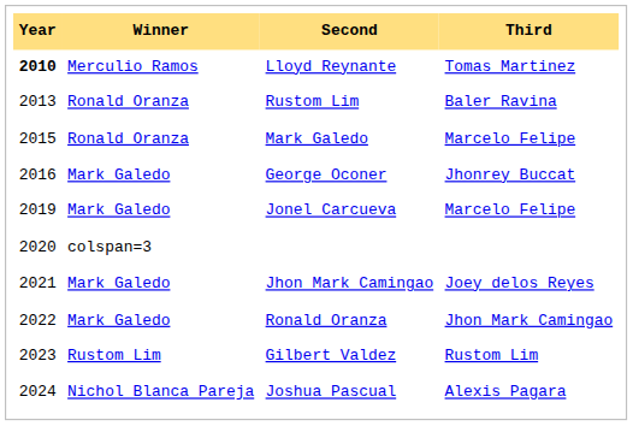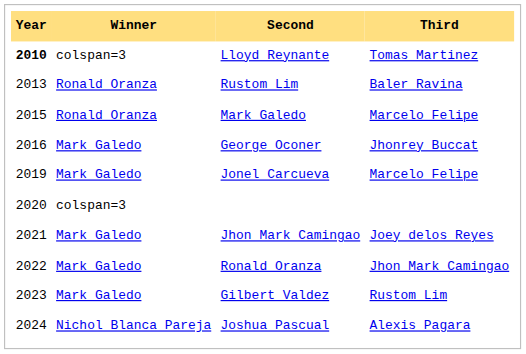Lloyd Reynante | Winner: Merculio Ramos -> colspan=3
Gilbert Valdez | Winner: Rustom Lim -> Mark Galedo
